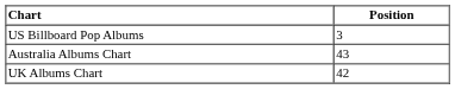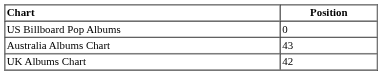US Billboard Pop Albums | Position: 3 -> 0
